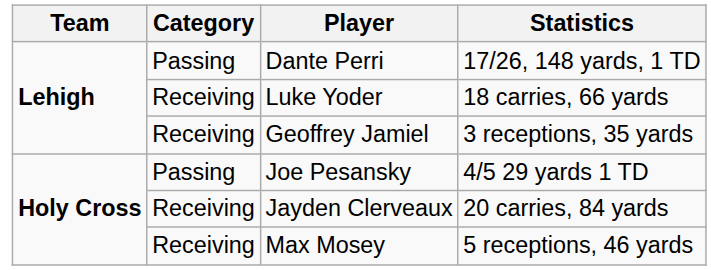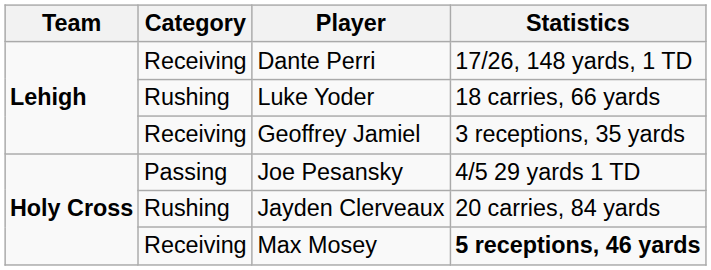Dante Perri | Category: Passing -> Receiving
Luke Yoder | Category: Receiving -> Rushing
Jayden Clerveaux | Category: Receiving -> Rushing
Max Mosey | Statistics: normal -> bold
